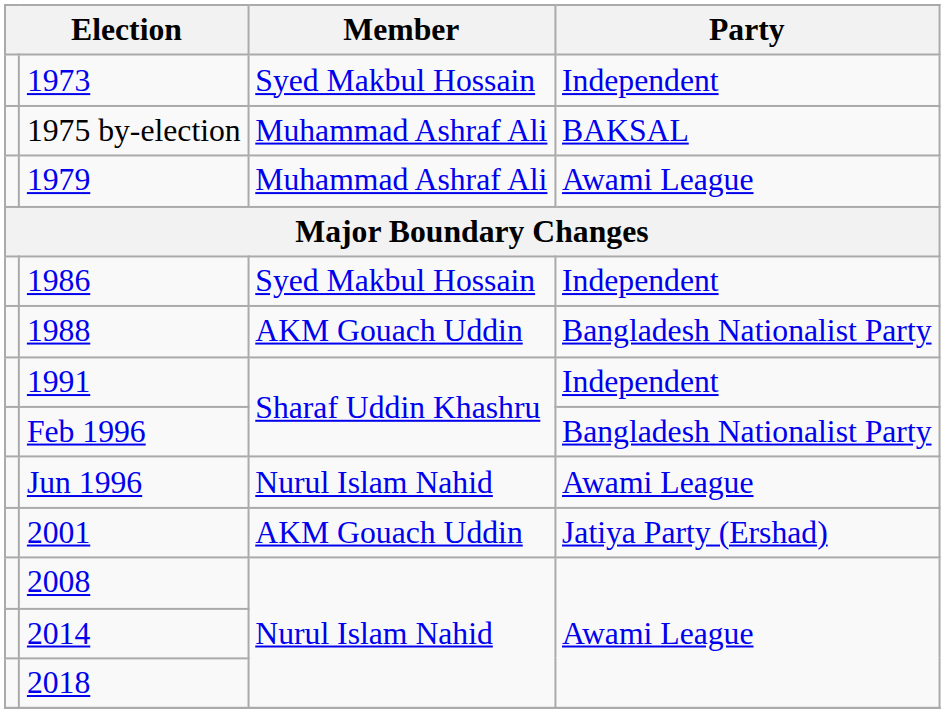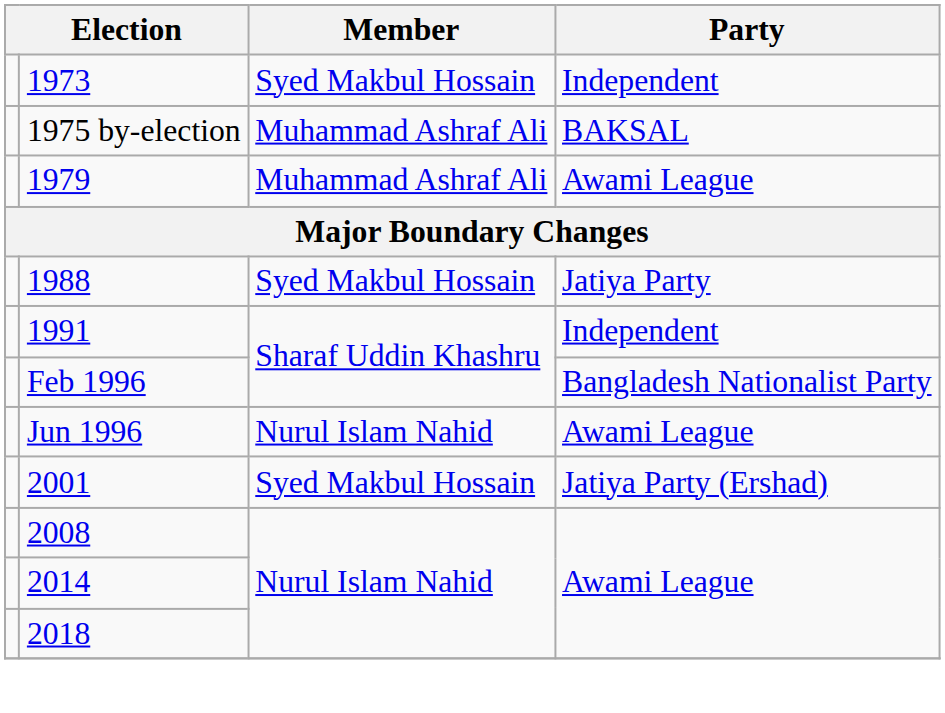- row: 1986 | Syed Makbul Hossain | Independent
1988 | Member: AKM Gouach Uddin -> Syed Makbul Hossain
1988 | Party: Bangladesh Nationalist Party -> Jatiya Party
2001 | Member: AKM Gouach Uddin -> Syed Makbul Hossain
